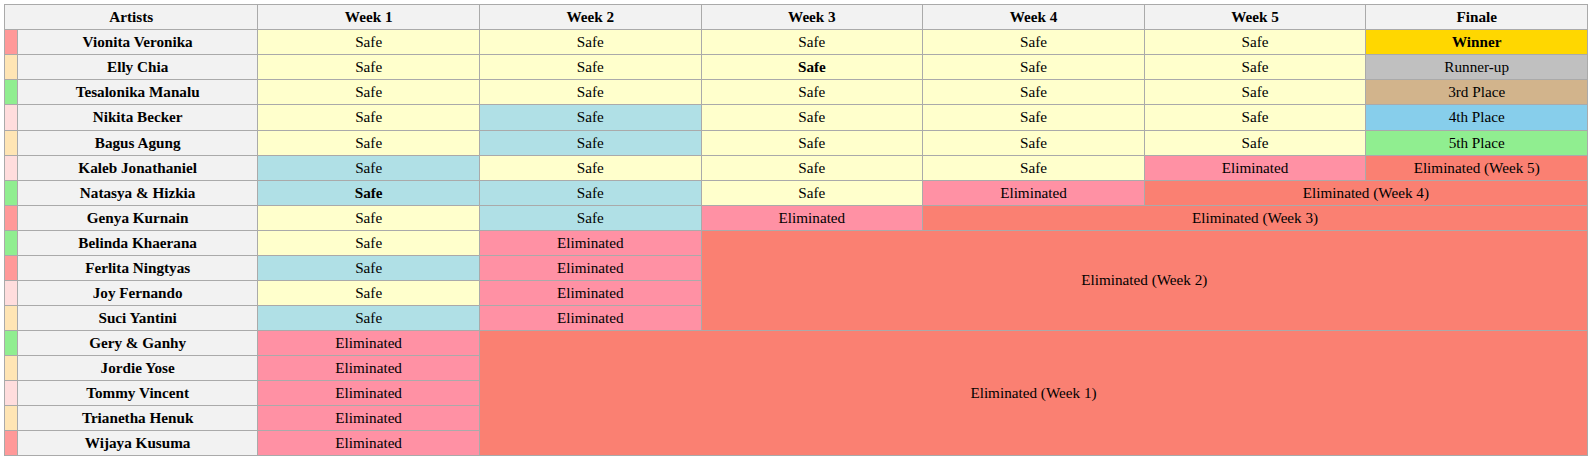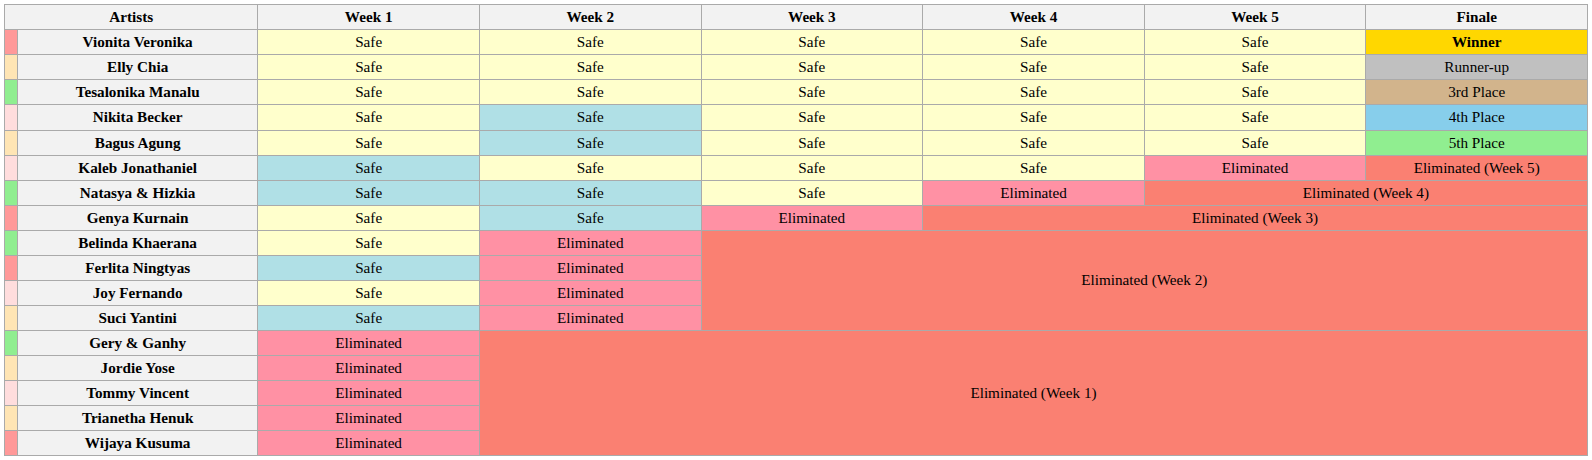Elly Chia | Week 3: bold -> normal
Natasya & Hizkia | Week 1: bold -> normal
